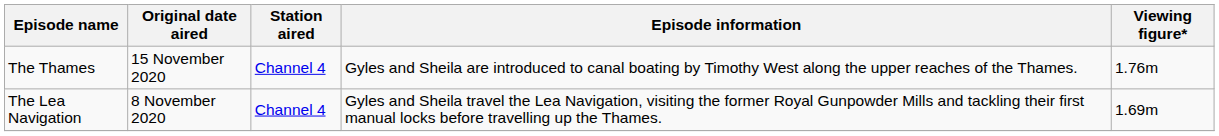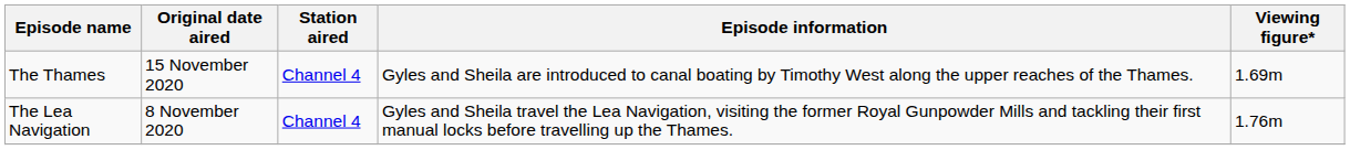The Thames | Viewing figure*: 1.76m -> 1.69m
The Lea Navigation | Viewing figure*: 1.69m -> 1.76m
